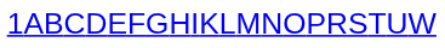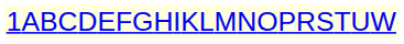row 1 | column 1: no background -> lightyellow background
